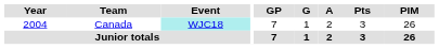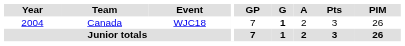Canada | Event: paleturquoise background -> no background
Canada | G: normal -> bold
